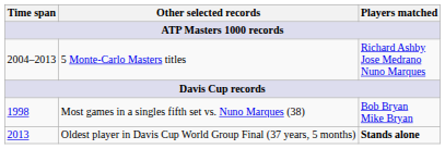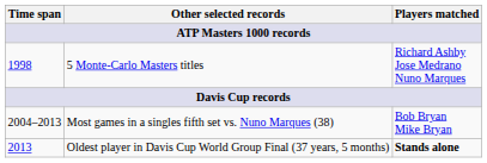5 Monte-Carlo Masters titles | Time span: 2004–2013 -> 1998
Most games in a singles fifth set vs. Nuno Marques (38) | Time span: 1998 -> 2004–2013
